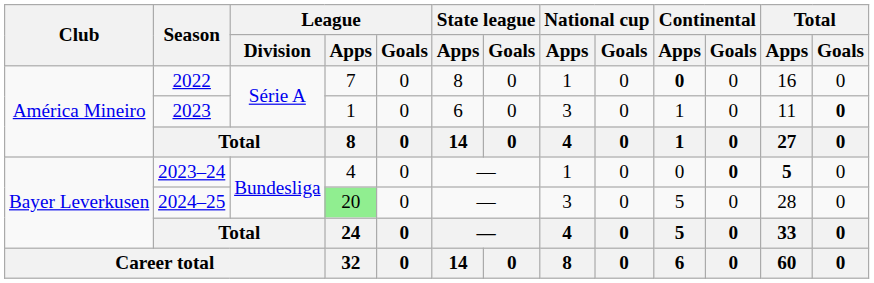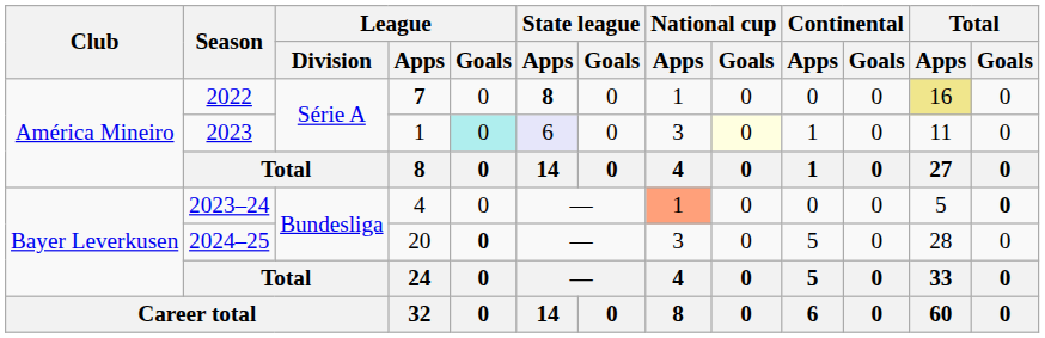2022 | League / Apps: normal -> bold
2022 | State league / Apps: normal -> bold
2022 | Continental / Apps: bold -> normal
2022 | Total / Apps: no background -> khaki background
2023 | League / Goals: no background -> paleturquoise background
2023 | State league / Apps: no background -> lavender background
2023 | National cup / Goals: no background -> lightyellow background
2023 | Total / Goals: bold -> normal
2023–24 | National cup / Apps: no background -> lightsalmon background
2023–24 | Continental / Goals: bold -> normal
2023–24 | Total / Apps: bold -> normal
2023–24 | Total / Goals: normal -> bold
2024–25 | League / Apps: lightgreen background -> no background
2024–25 | League / Goals: normal -> bold
